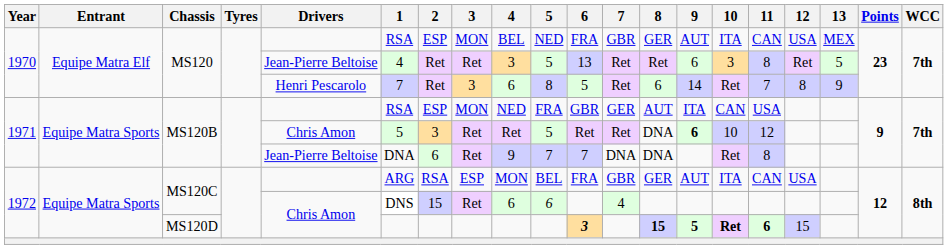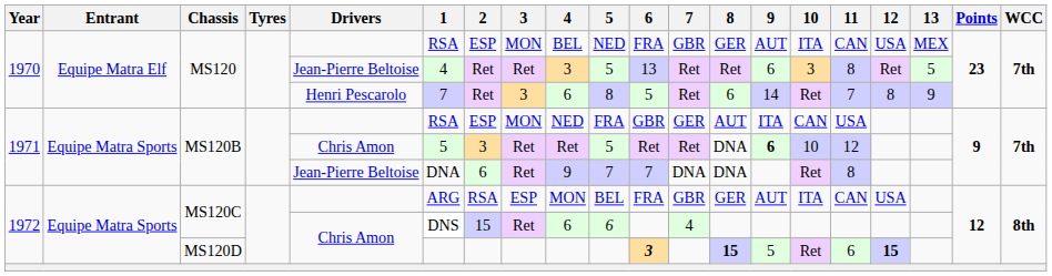MS120D | 9: bold -> normal
MS120D | 10: bold -> normal
MS120D | 11: bold -> normal
MS120D | 12: normal -> bold
